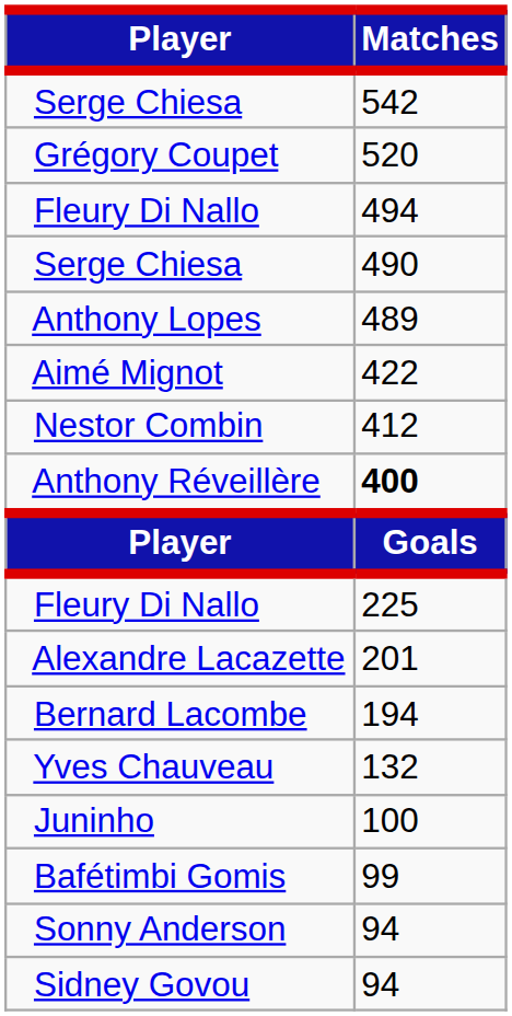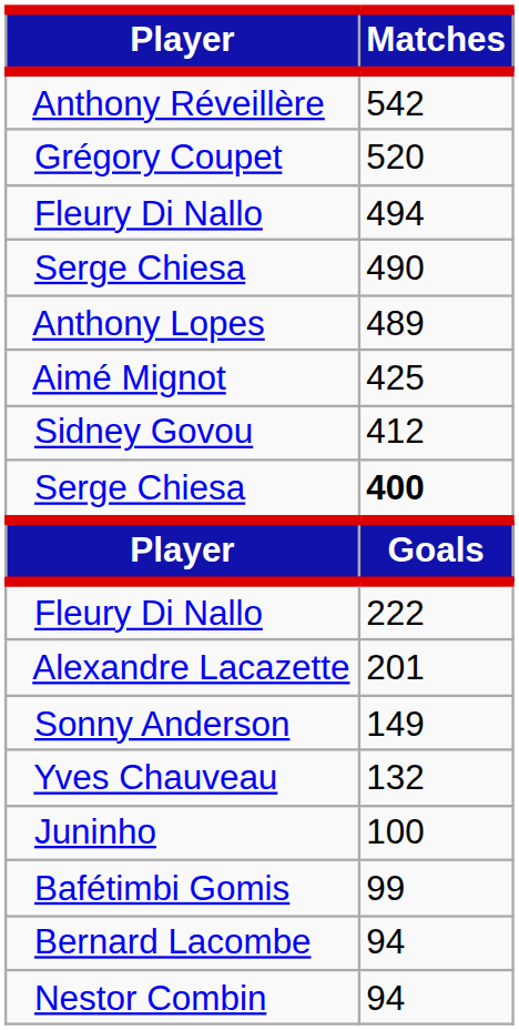row 2 | Player: Serge Chiesa -> Anthony Réveillère
row 7 | Matches: 422 -> 425
row 8 | Player: Nestor Combin -> Sidney Govou
row 9 | Player: Anthony Réveillère -> Serge Chiesa
row 11 | Matches: 225 -> 222
row 13 | Player: Bernard Lacombe -> Sonny Anderson
row 13 | Matches: 194 -> 149
row 17 | Player: Sonny Anderson -> Bernard Lacombe
row 18 | Player: Sidney Govou -> Nestor Combin
